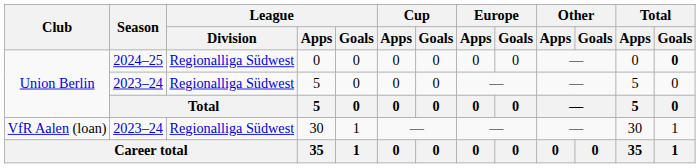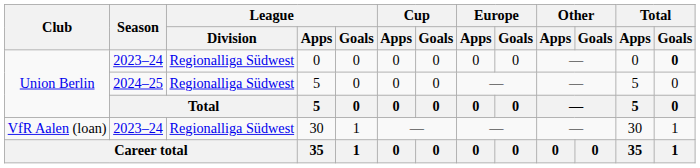row 3 | Season: 2024–25 -> 2023–24
row 4 | Season: 2023–24 -> 2024–25
